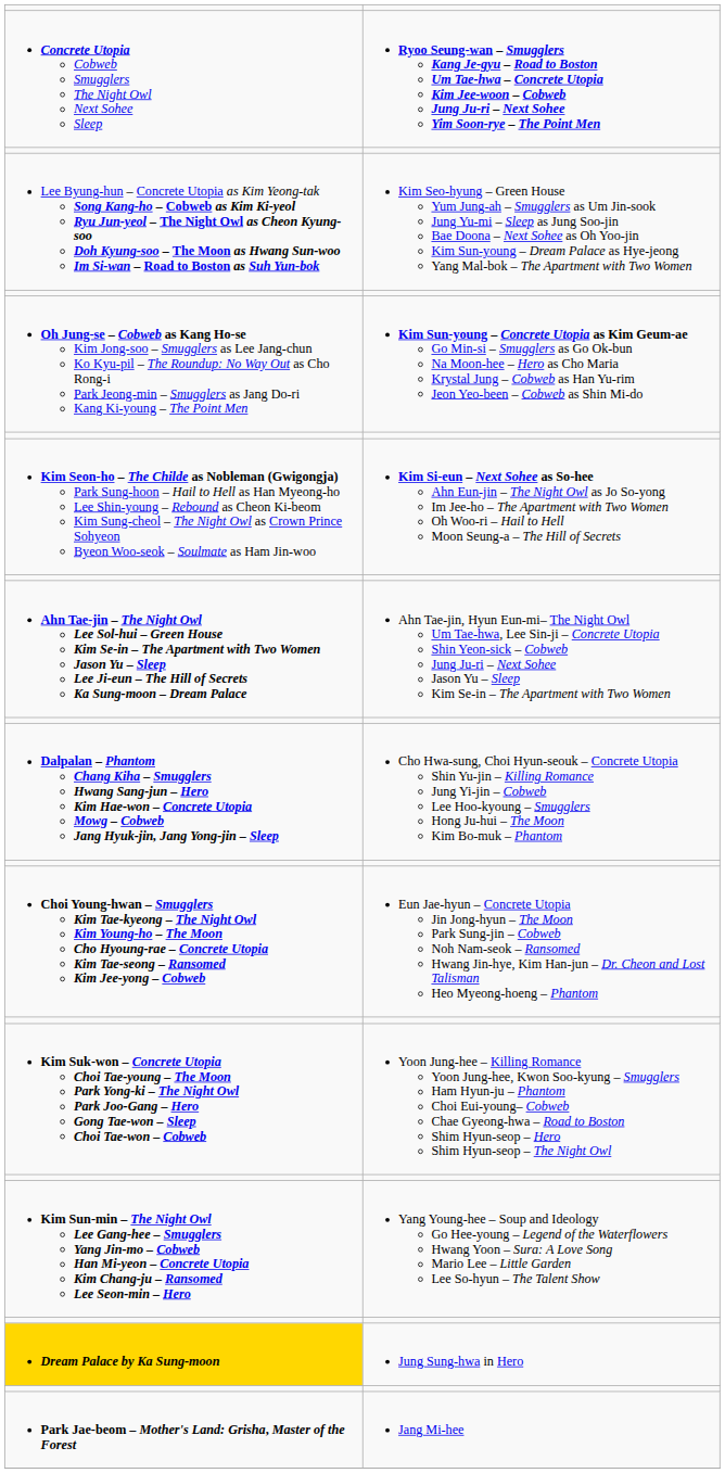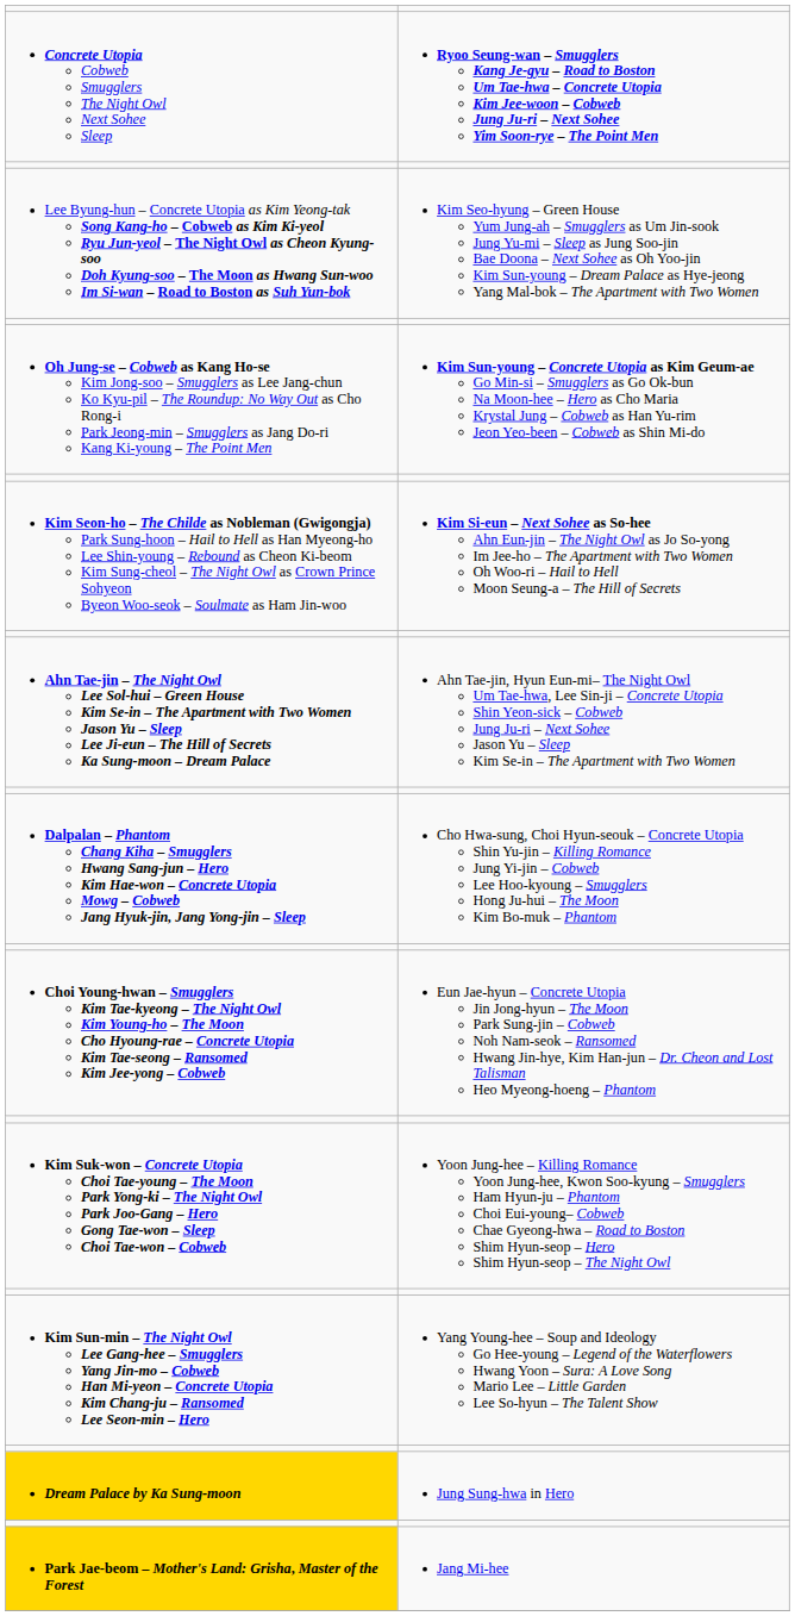row 22 | column 1: no background -> gold background
